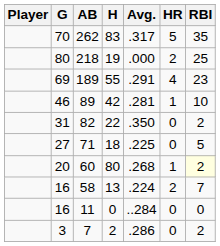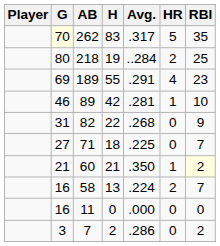262 | G: no background -> lightyellow background
218 | Avg.: .000 -> ..284
82 | Avg.: .350 -> .268
82 | RBI: 2 -> 9
71 | RBI: 5 -> 7
60 | G: 20 -> 21
60 | H: 80 -> 21
60 | Avg.: .268 -> .350
11 | Avg.: ..284 -> .000
